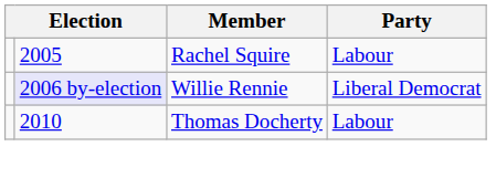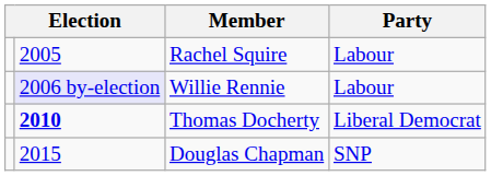Willie Rennie | Party: Liberal Democrat -> Labour
Thomas Docherty | column 2: normal -> bold
Thomas Docherty | Party: Labour -> Liberal Democrat
+ row: 2015 | Douglas Chapman | SNP
